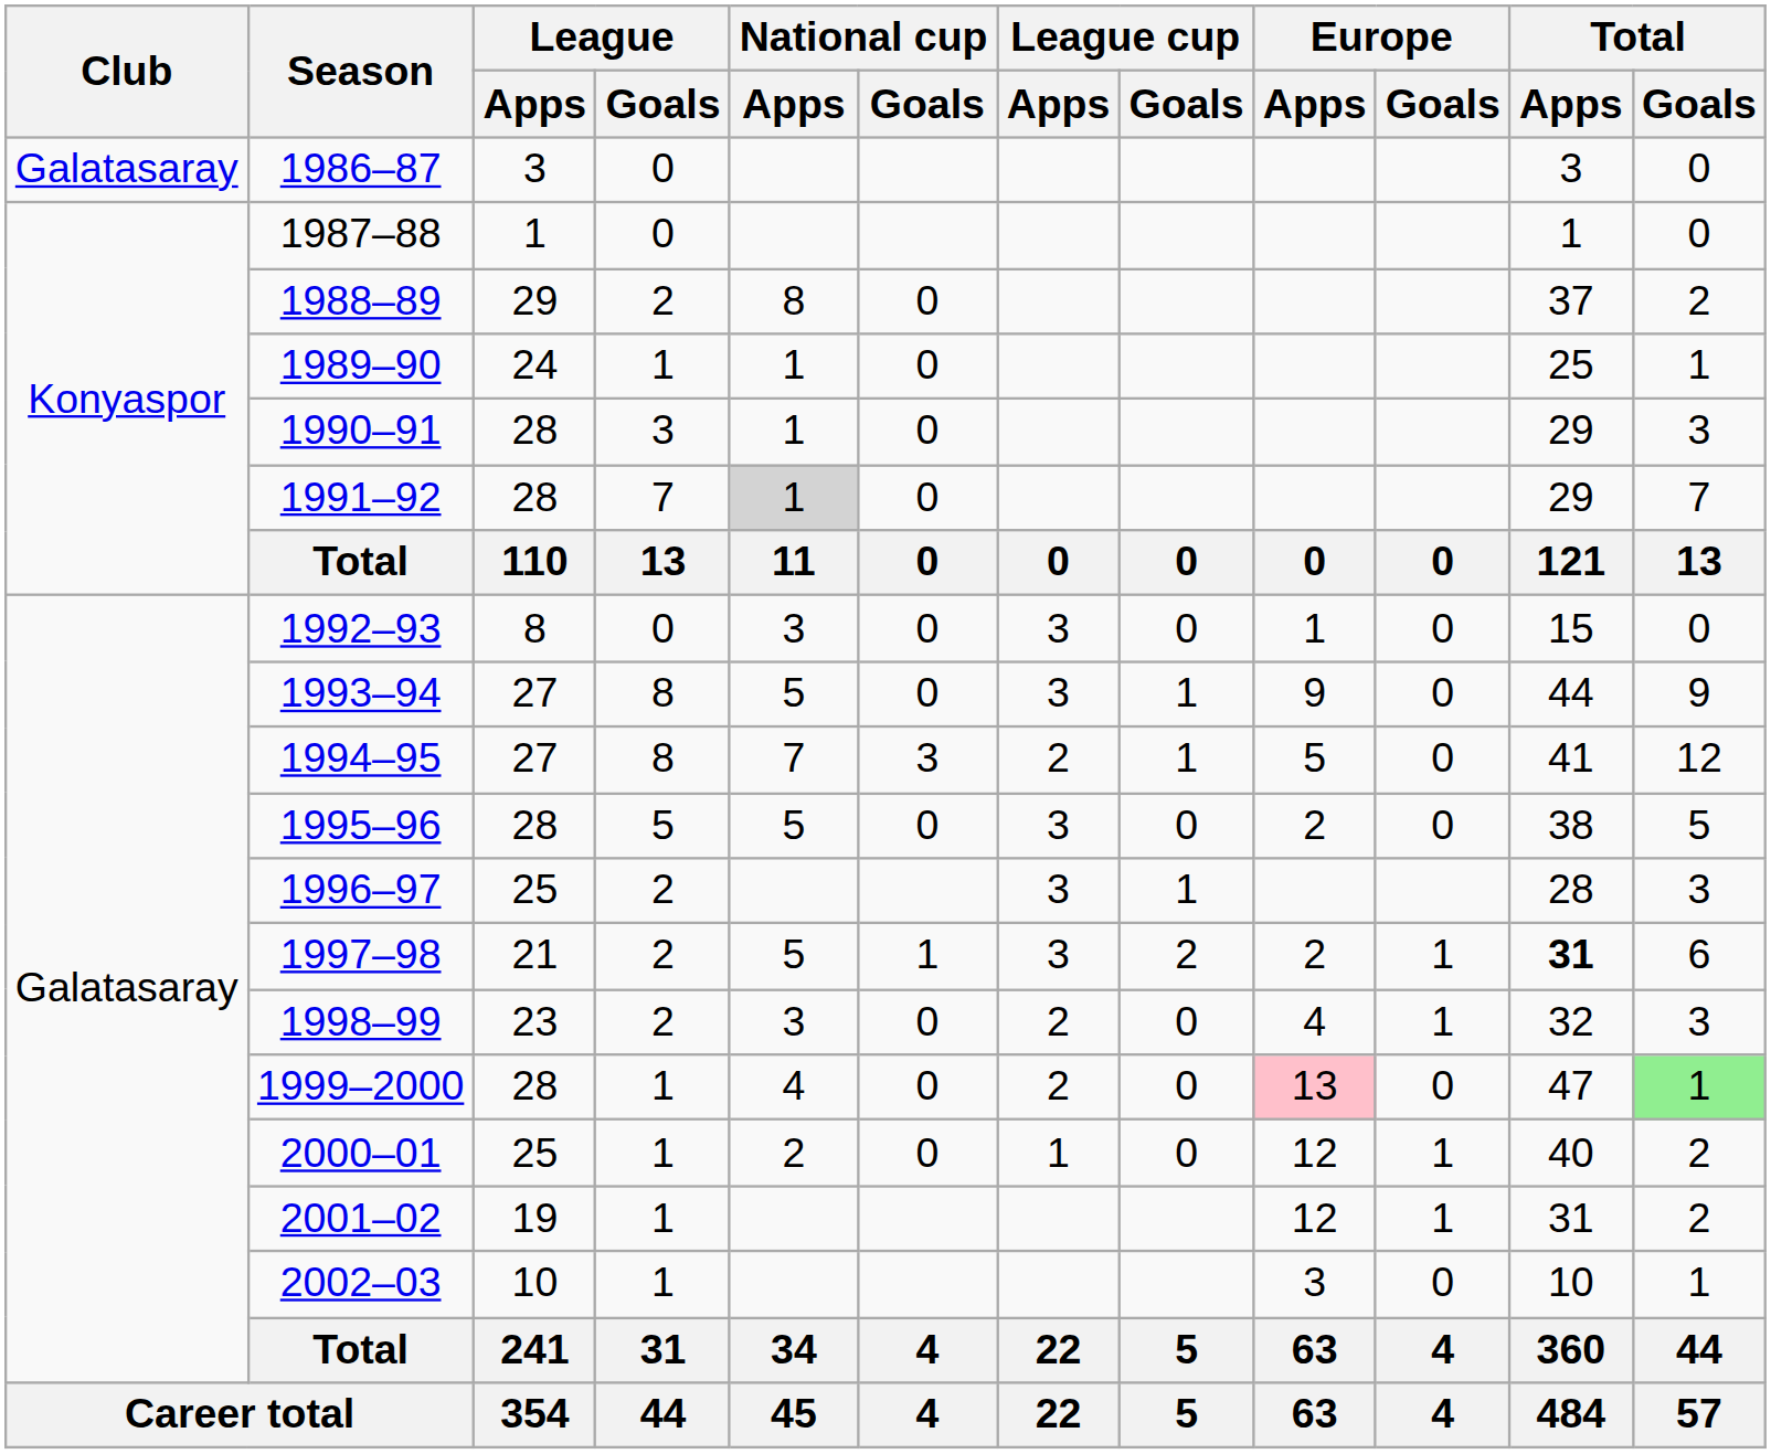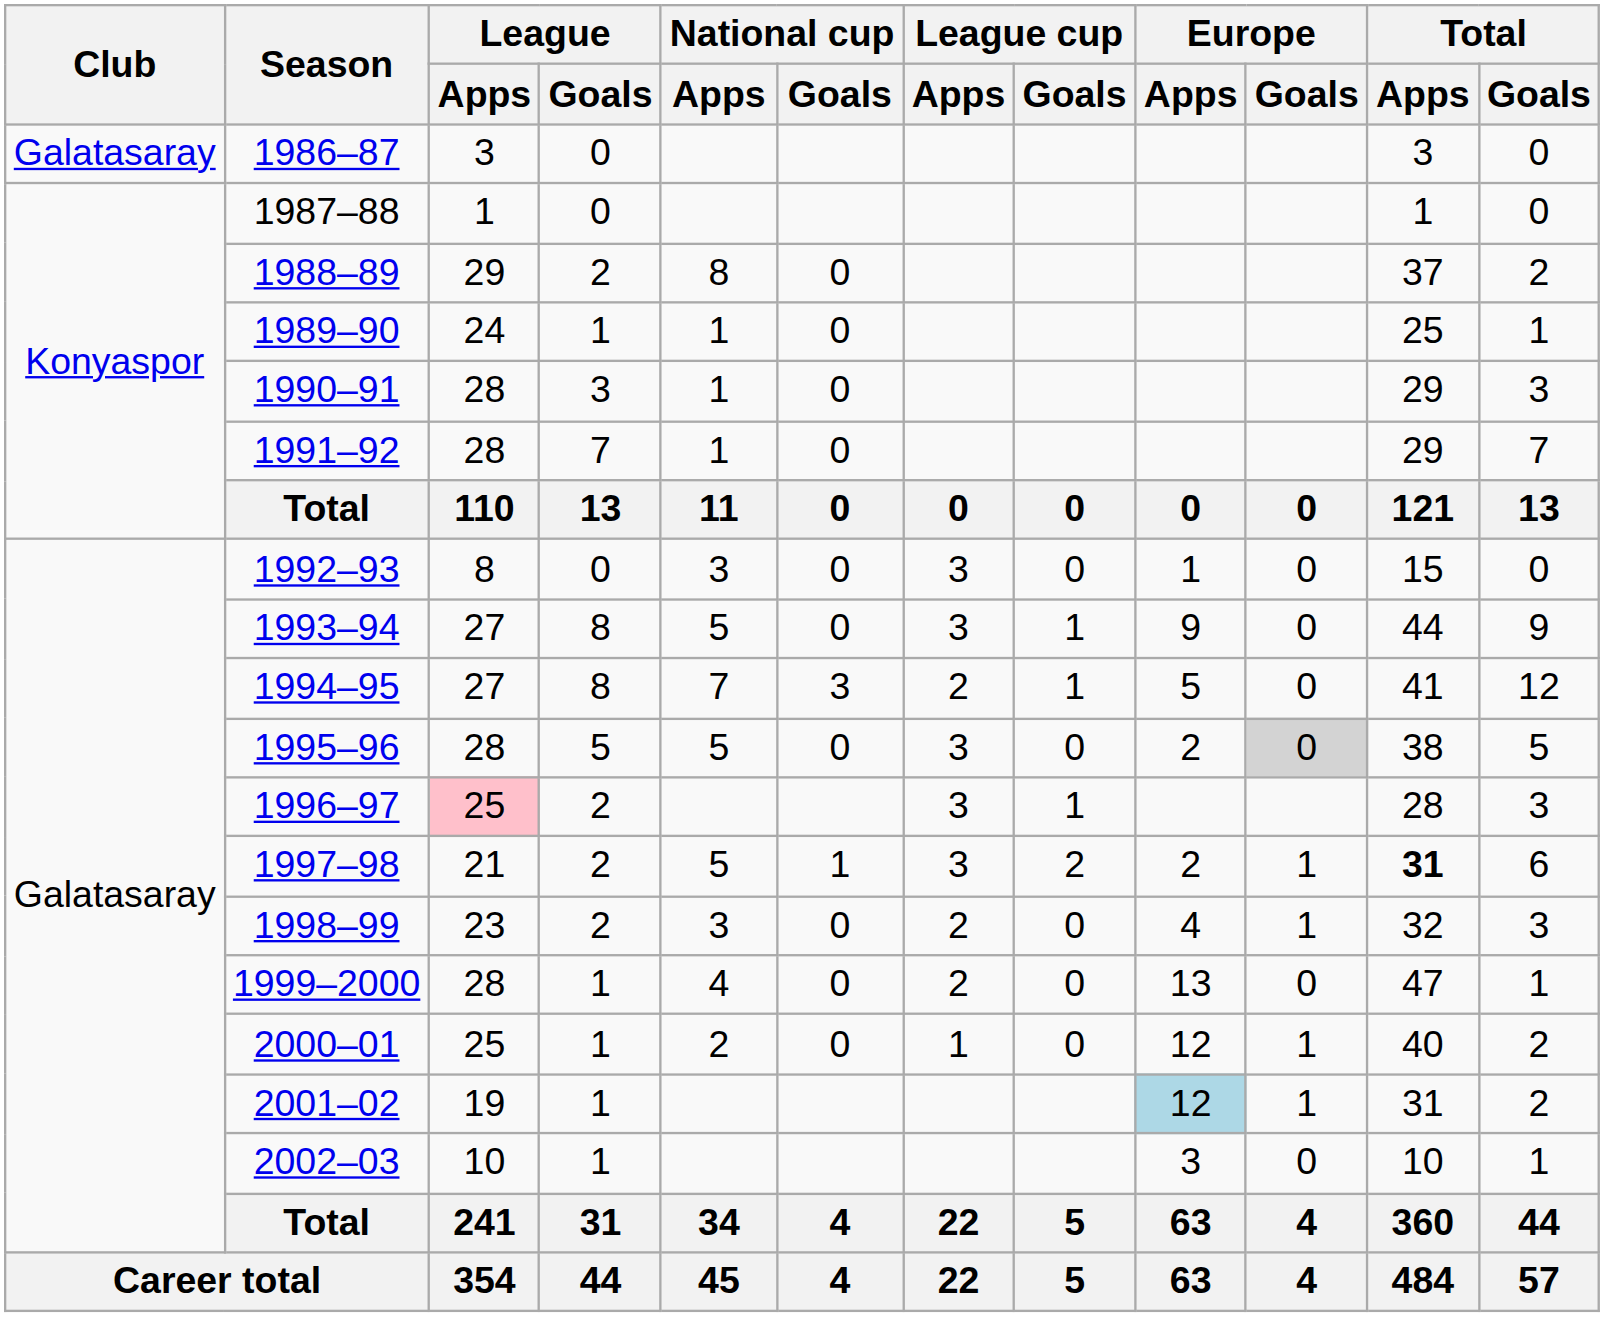1991–92 | National cup / Apps: lightgrey background -> no background
1995–96 | Europe / Goals: no background -> lightgrey background
1996–97 | League / Apps: no background -> pink background
1999–2000 | Europe / Apps: pink background -> no background
1999–2000 | Total / Goals: lightgreen background -> no background
2001–02 | Europe / Apps: no background -> lightblue background
